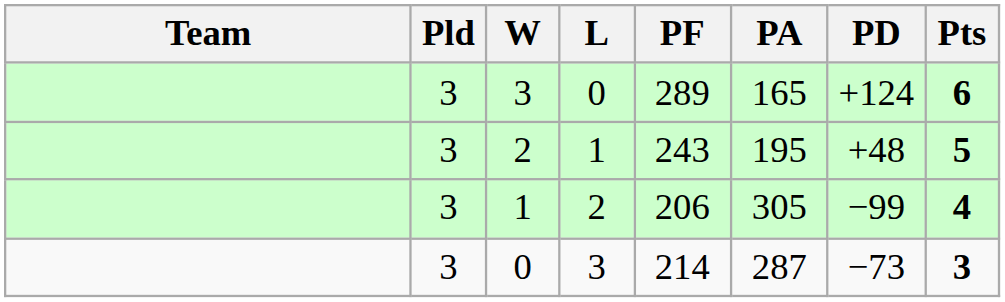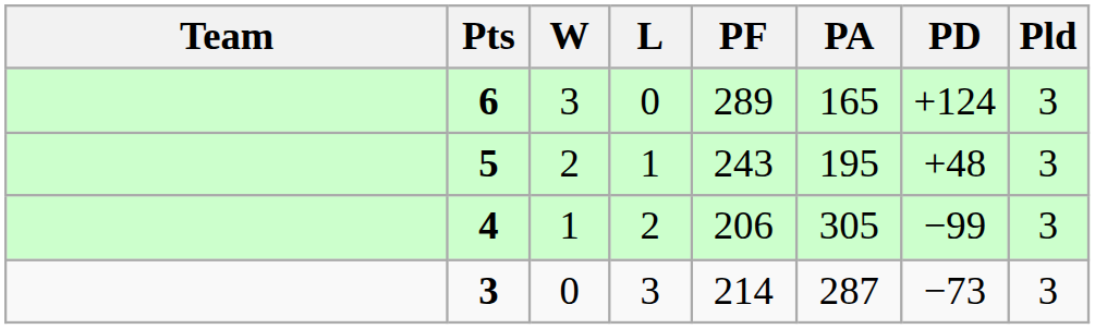columns swapped: Pld <-> Pts
